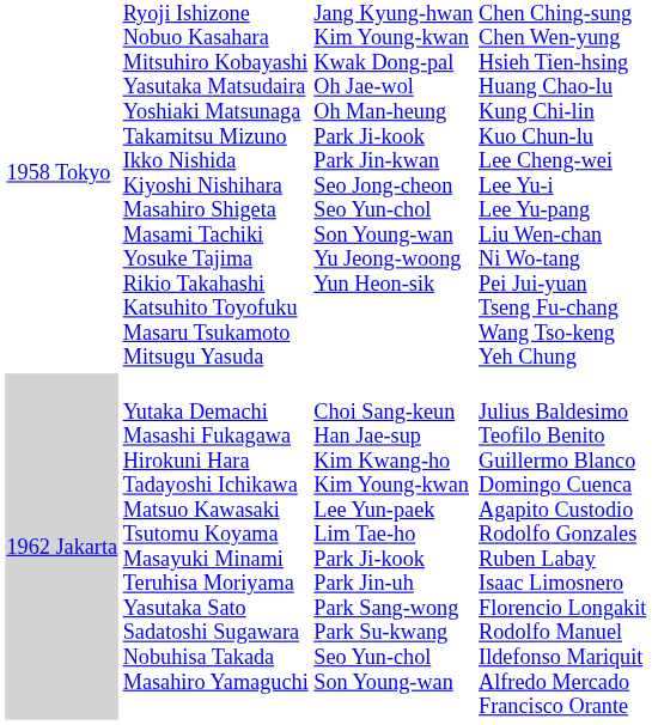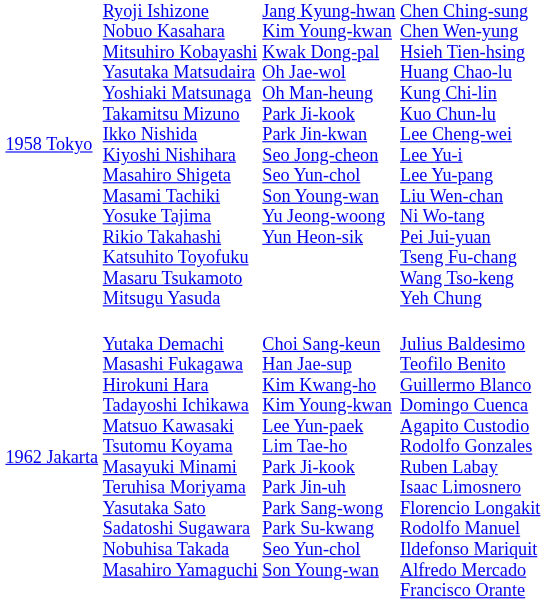1962 Jakarta | column 1: lightgrey background -> no background
